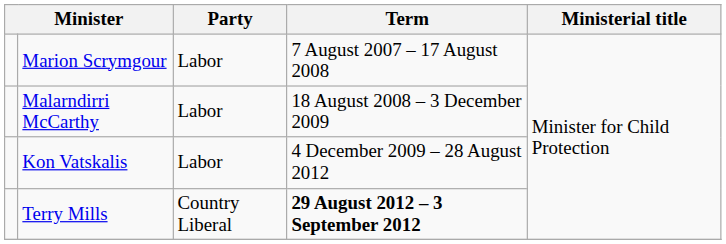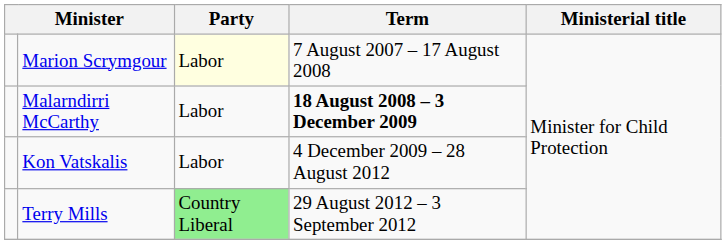Marion Scrymgour | Party: no background -> lightyellow background
Malarndirri McCarthy | Term: normal -> bold
Terry Mills | Party: no background -> lightgreen background
Terry Mills | Term: bold -> normal
